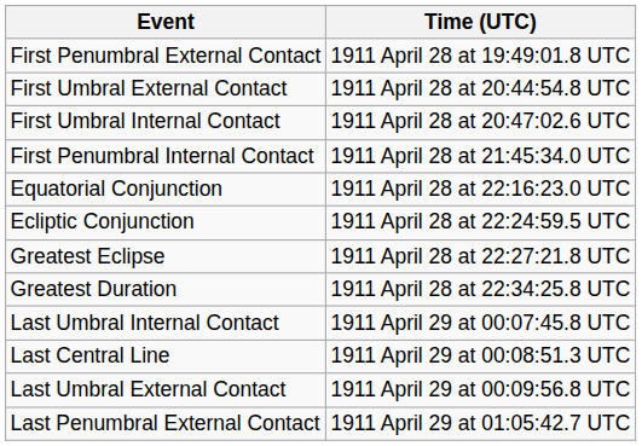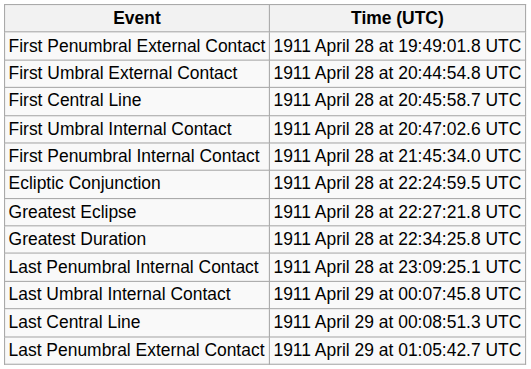+ row: First Central Line | 1911 April 28 at 20:45:58.7 UTC
- row: Equatorial Conjunction | 1911 April 28 at 22:16:23.0 UTC
+ row: Last Penumbral Internal Contact | 1911 April 28 at 23:09:25.1 UTC
- row: Last Umbral External Contact | 1911 April 29 at 00:09:56.8 UTC
